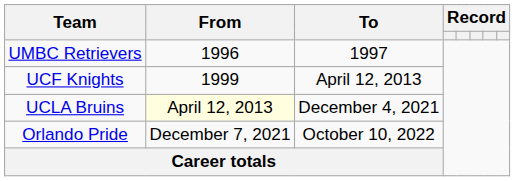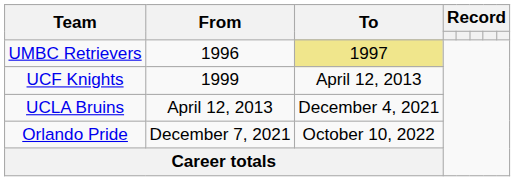UMBC Retrievers | To: no background -> khaki background
UCLA Bruins | From: lightyellow background -> no background
